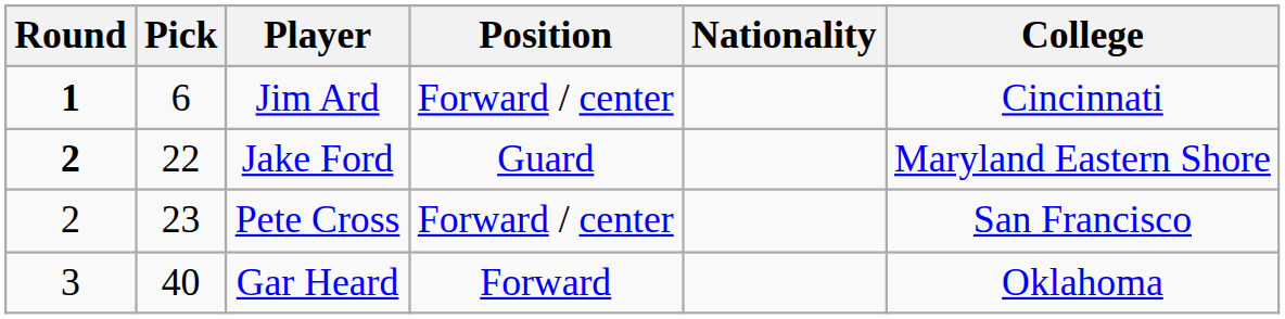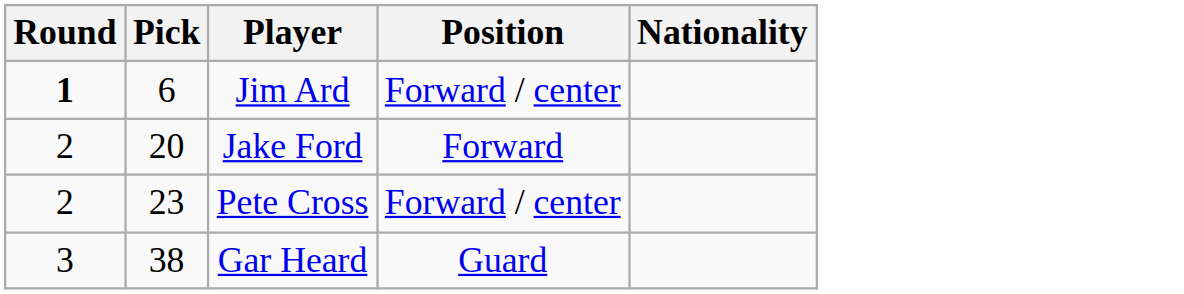- column: College | Cincinnati | Maryland Eastern Shore | San Francisco | Oklahoma
Jake Ford | Round: bold -> normal
Jake Ford | Pick: 22 -> 20
Jake Ford | Position: Guard -> Forward
Gar Heard | Pick: 40 -> 38
Gar Heard | Position: Forward -> Guard
